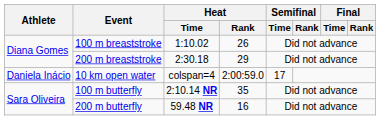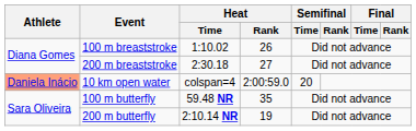200 m breaststroke | Heat / Rank: 29 -> 27
10 km open water | Athlete: no background -> lightsalmon background
10 km open water | Semifinal / Time: 17 -> 20
100 m butterfly | Heat / Time: 2:10.14 NR -> 59.48 NR
200 m butterfly | Heat / Time: 59.48 NR -> 2:10.14 NR
200 m butterfly | Heat / Rank: 16 -> 19
